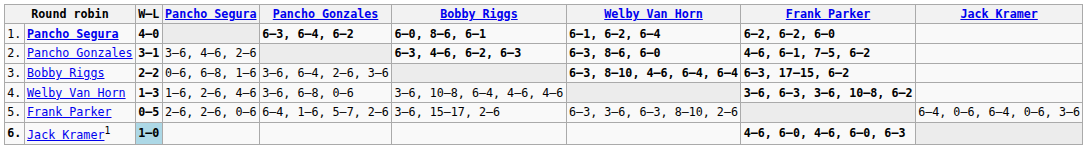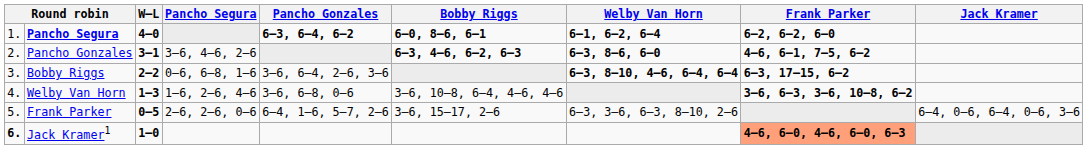Jack Kramer1 | W–L: lightblue background -> no background
Jack Kramer1 | Frank Parker: no background -> lightsalmon background
